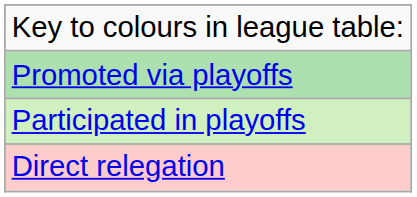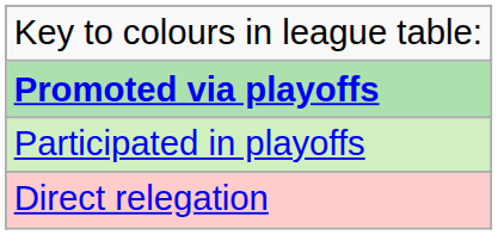row 2 | column 1: normal -> bold
